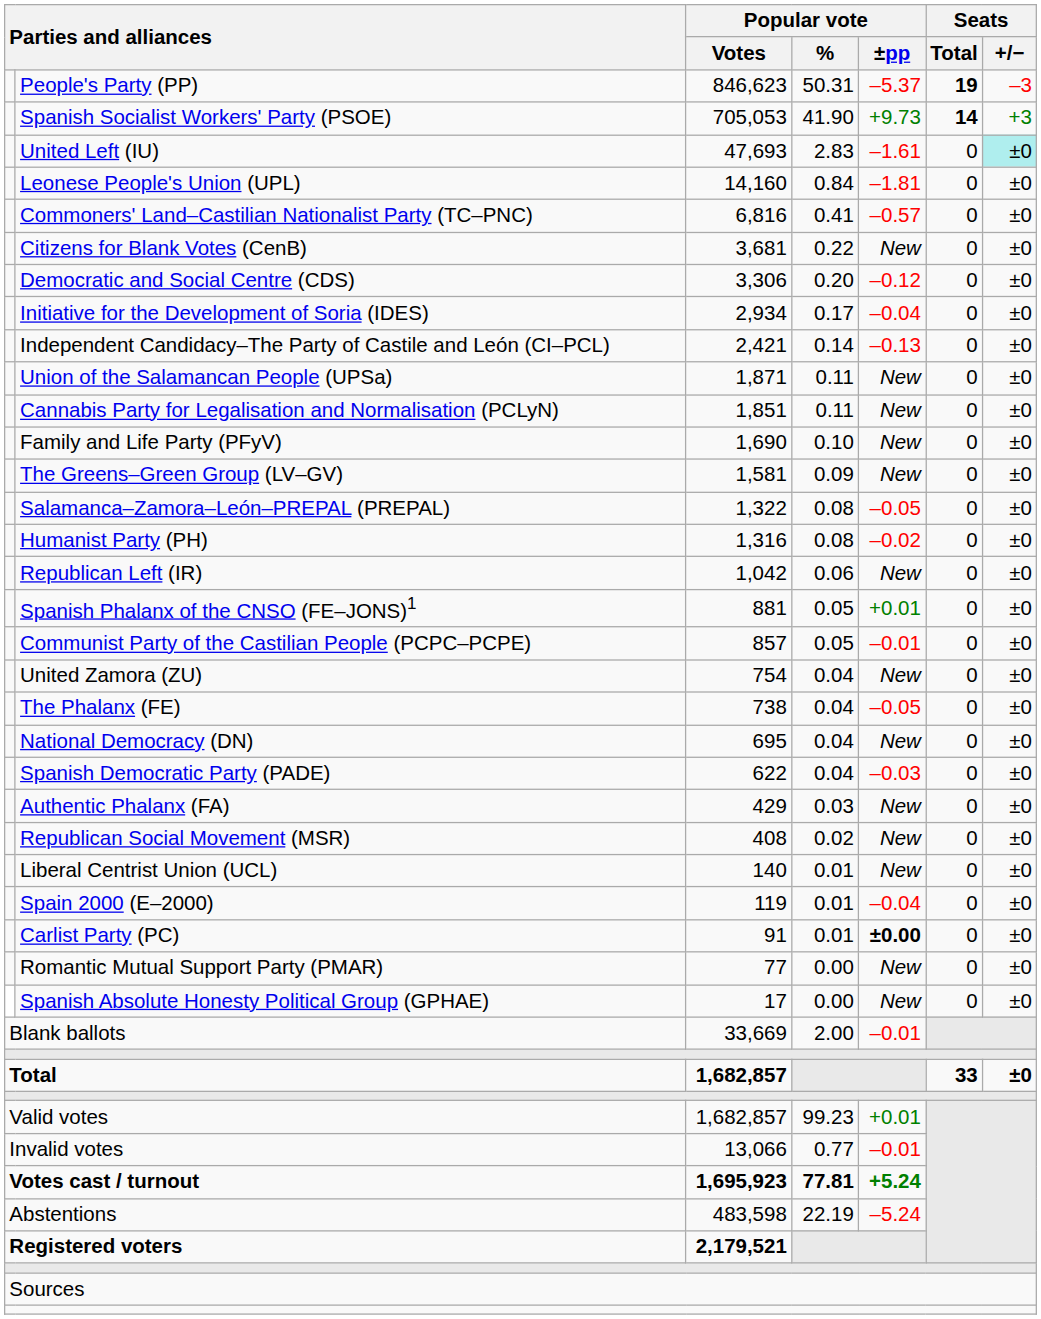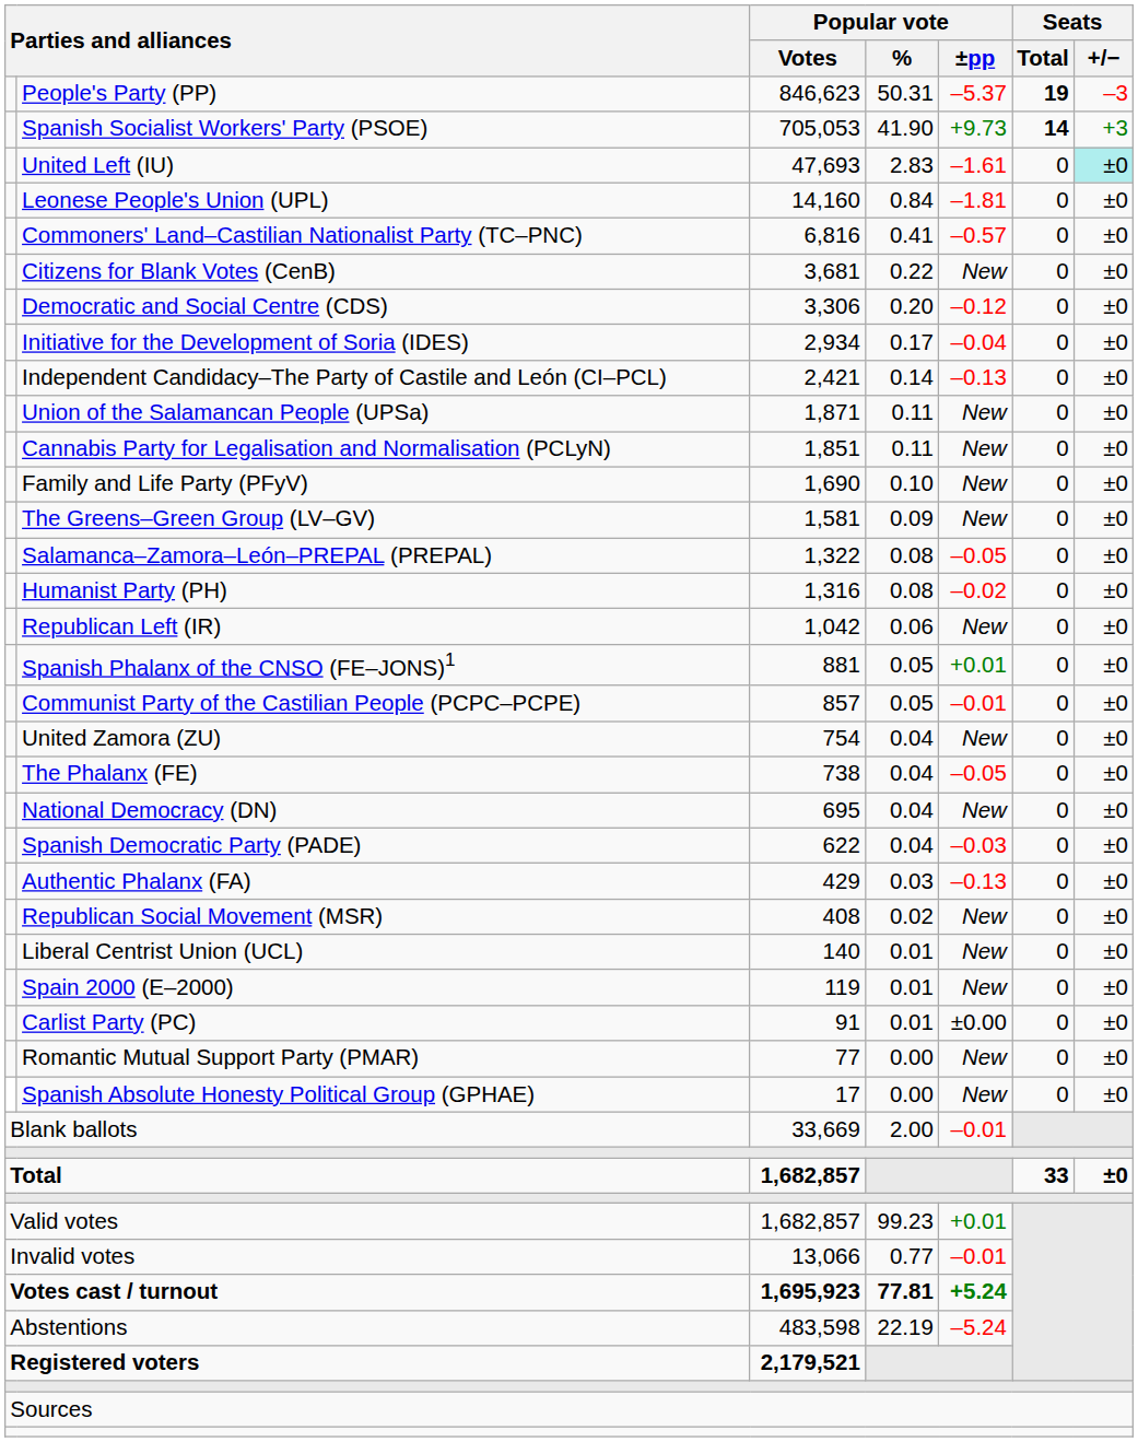Authentic Phalanx (FA) | Popular vote / ±pp: New -> –0.13
Spain 2000 (E–2000) | Popular vote / ±pp: –0.04 -> New
Carlist Party (PC) | Popular vote / ±pp: bold -> normal
